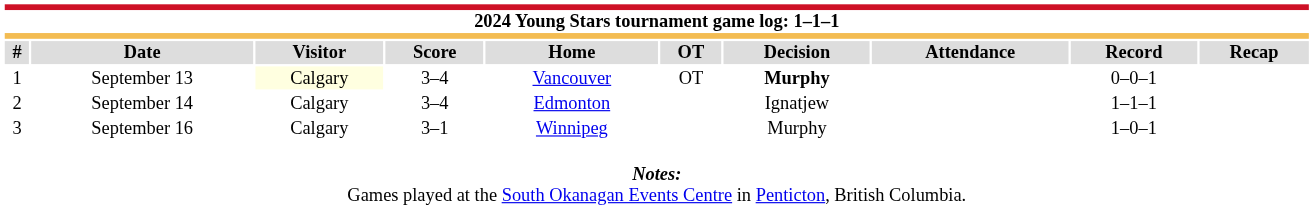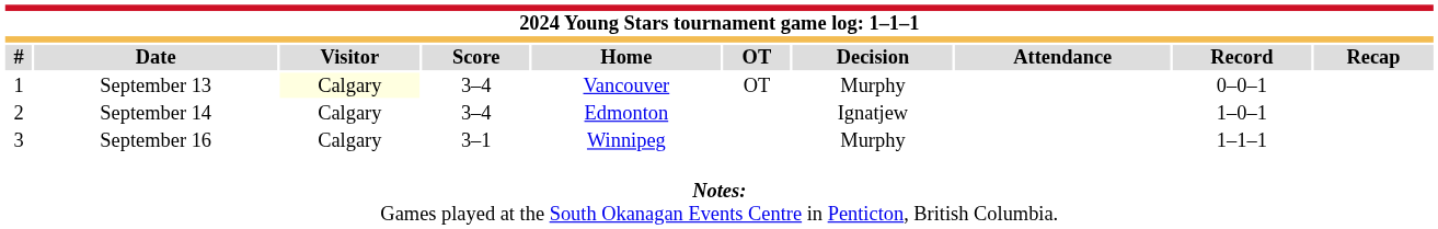September 13 | Decision: bold -> normal
September 14 | Record: 1–1–1 -> 1–0–1
September 16 | Record: 1–0–1 -> 1–1–1
